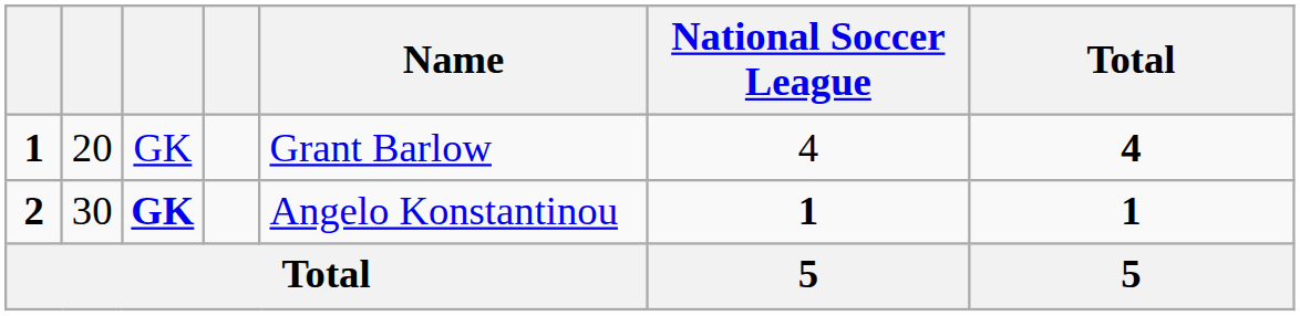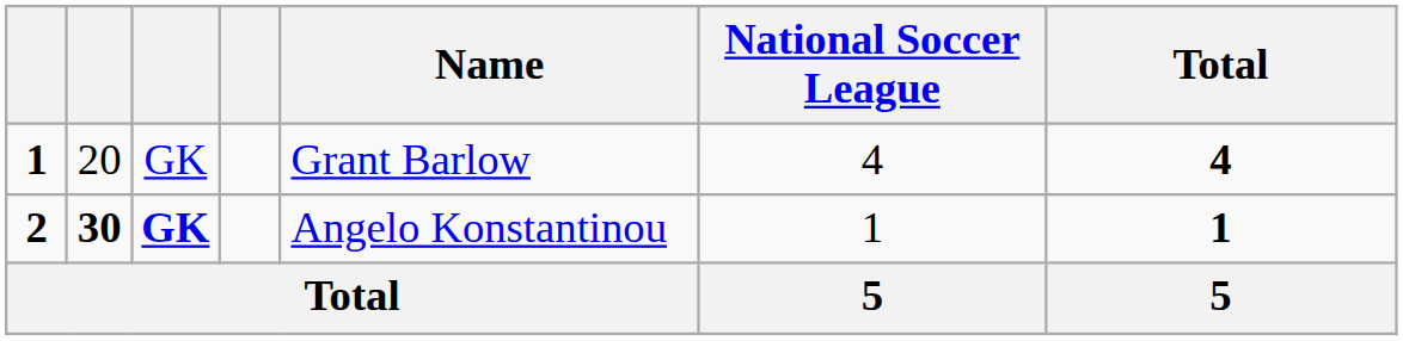2 | column 2: normal -> bold
2 | National Soccer League: bold -> normal
